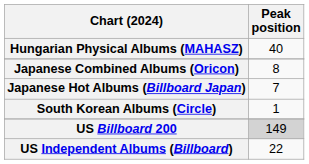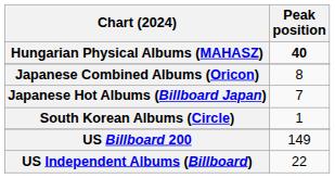Hungarian Physical Albums (MAHASZ) | Peak position: normal -> bold
US Billboard 200 | Peak position: lightgrey background -> no background
